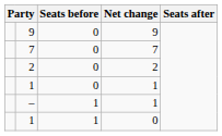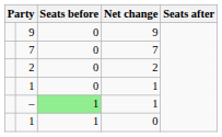– | Seats before: no background -> lightgreen background
